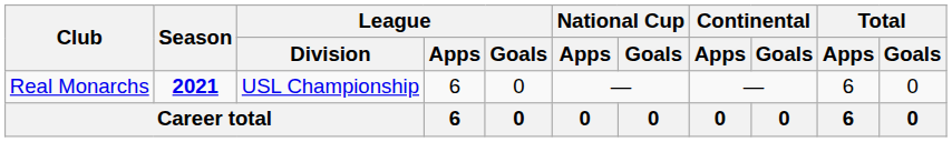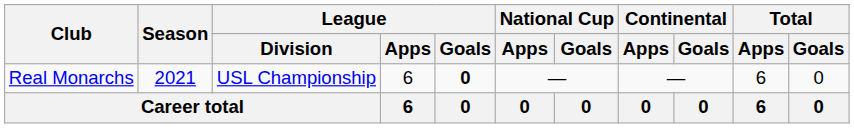Real Monarchs | Season: bold -> normal
Real Monarchs | League / Goals: normal -> bold
